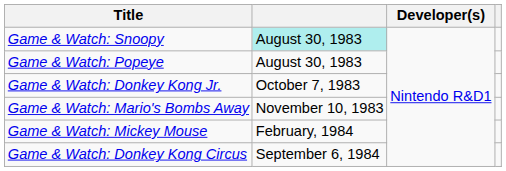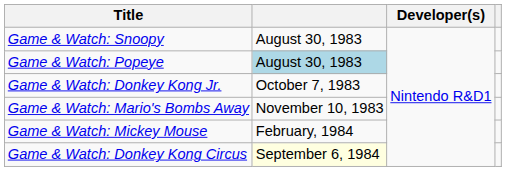Game & Watch: Snoopy | column 2: paleturquoise background -> no background
Game & Watch: Popeye | column 2: no background -> lightblue background
Game & Watch: Donkey Kong Circus | column 2: no background -> lightyellow background
